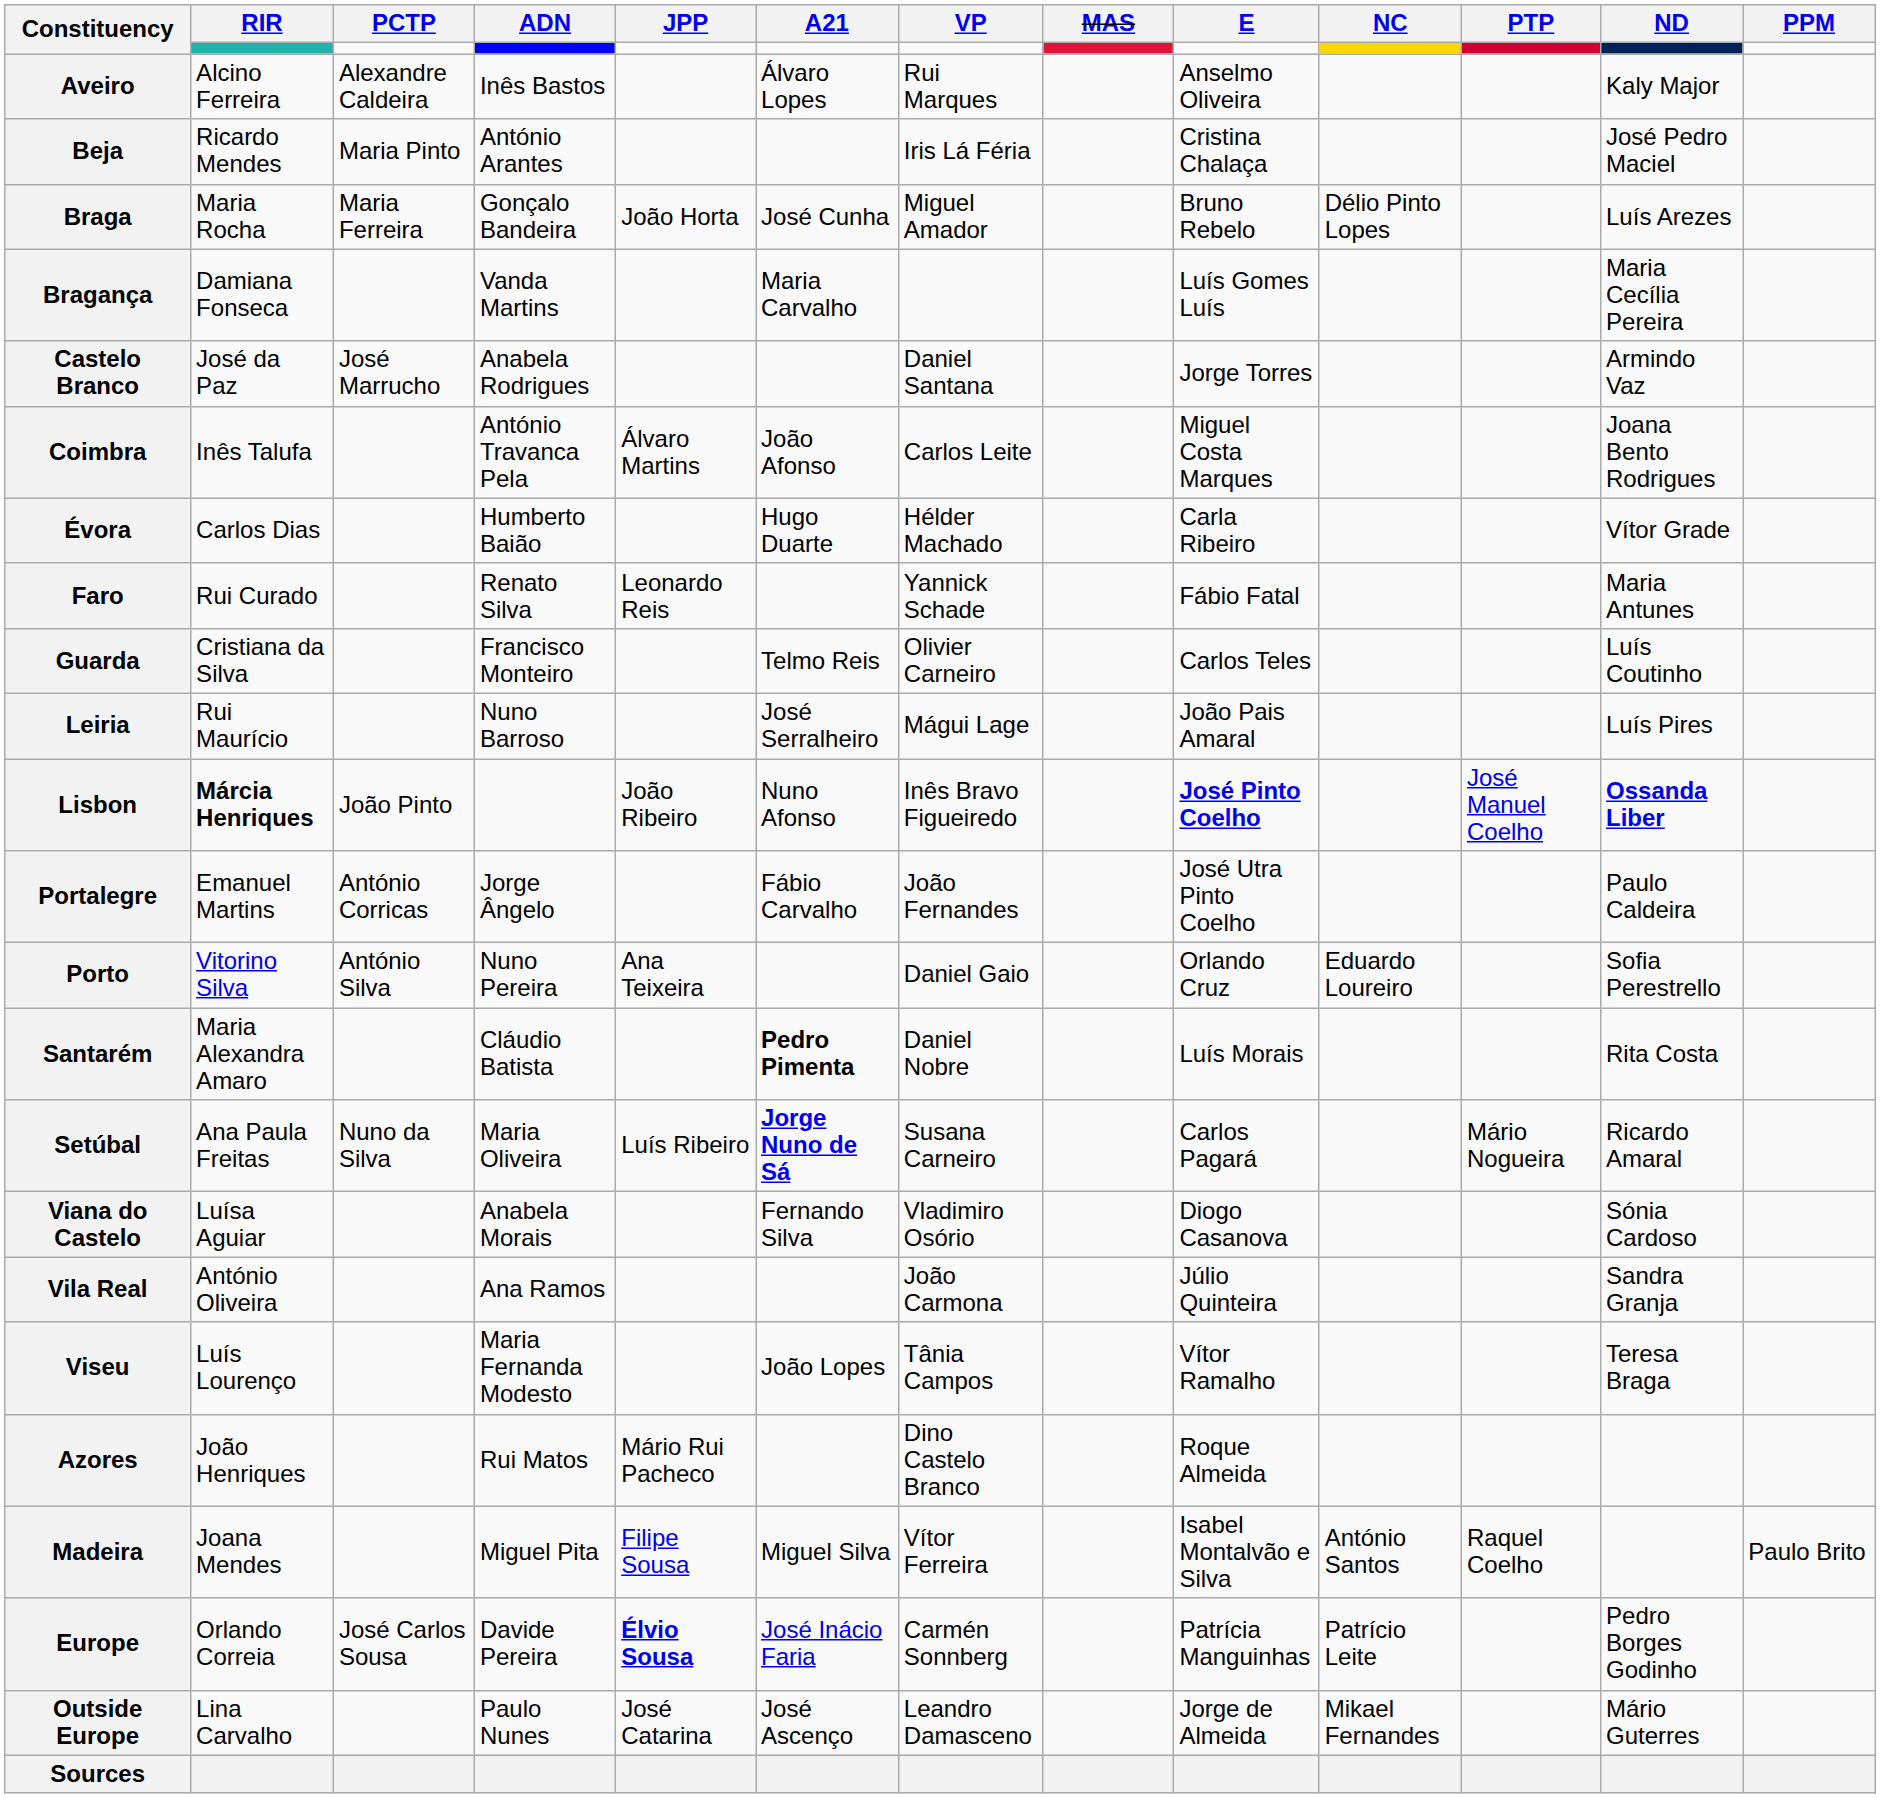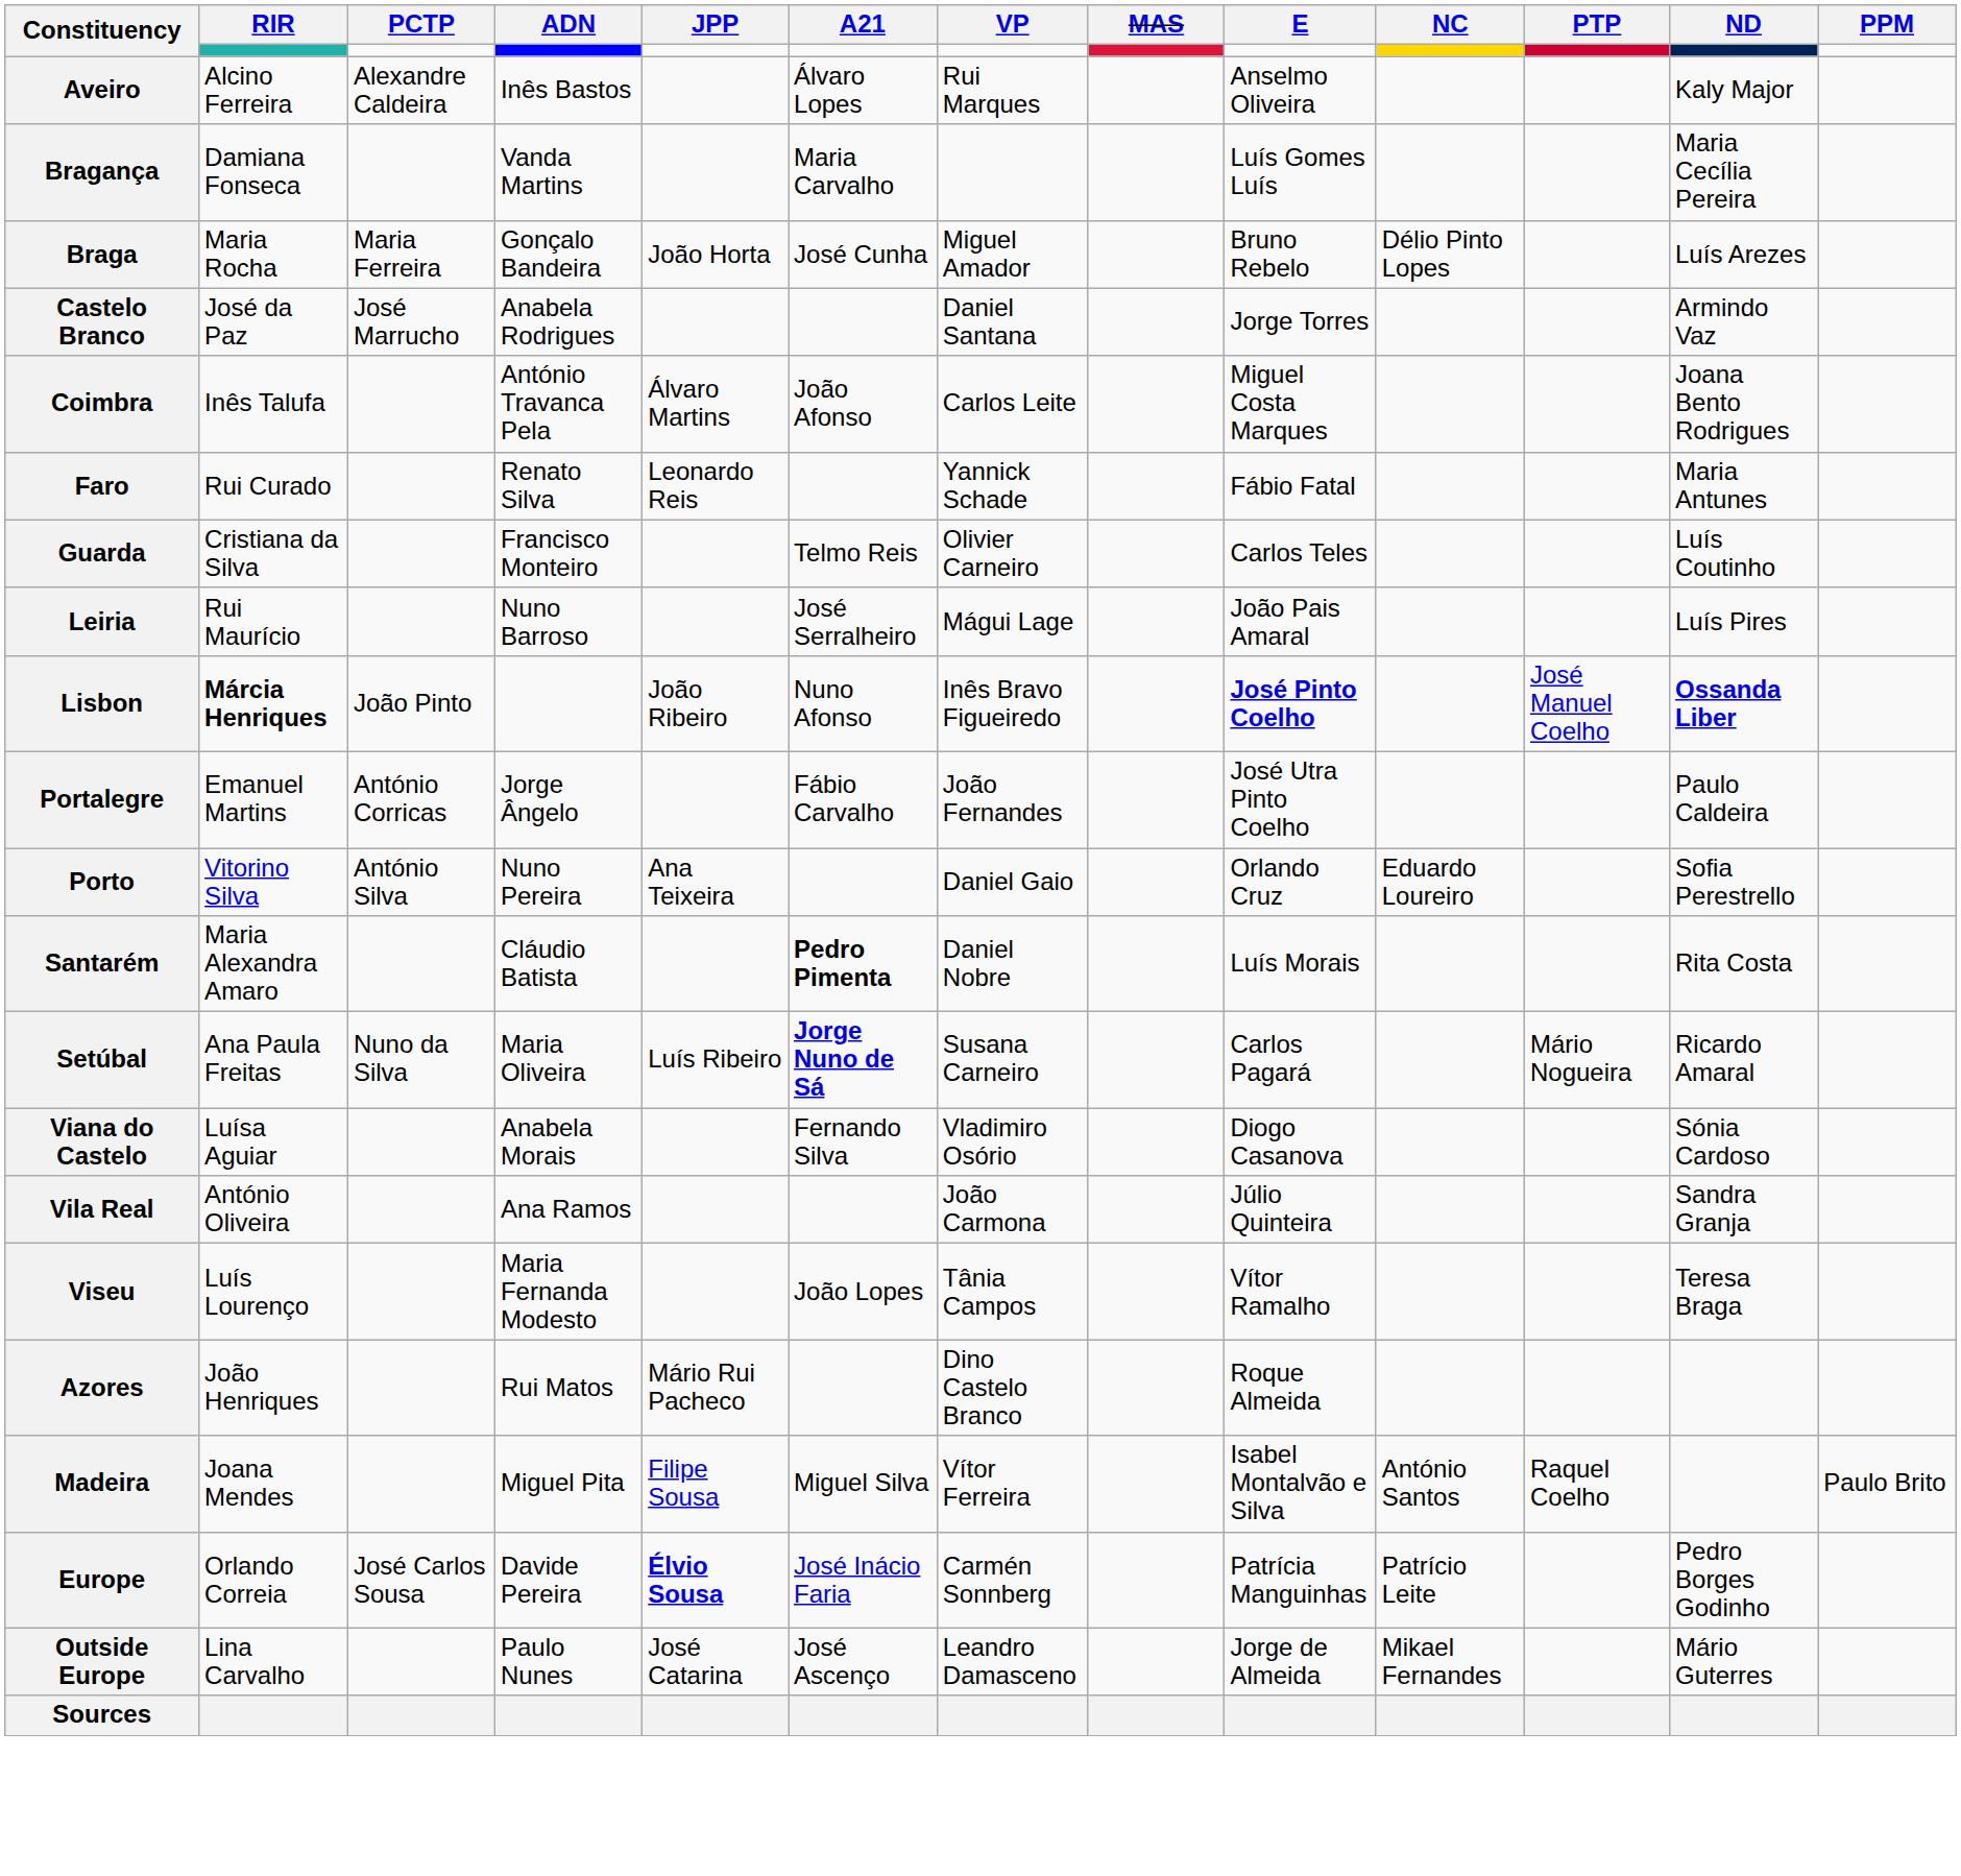- row: Beja | Ricardo Mendes | Maria Pinto | António Arantes | Iris Lá Féria | Cristina Chalaça | José Pedro Maciel
rows swapped: Braga <-> Bragança
- row: Évora | Carlos Dias | Humberto Baião | Hugo Duarte | Hélder Machado | Carla Ribeiro | Vítor Grade
